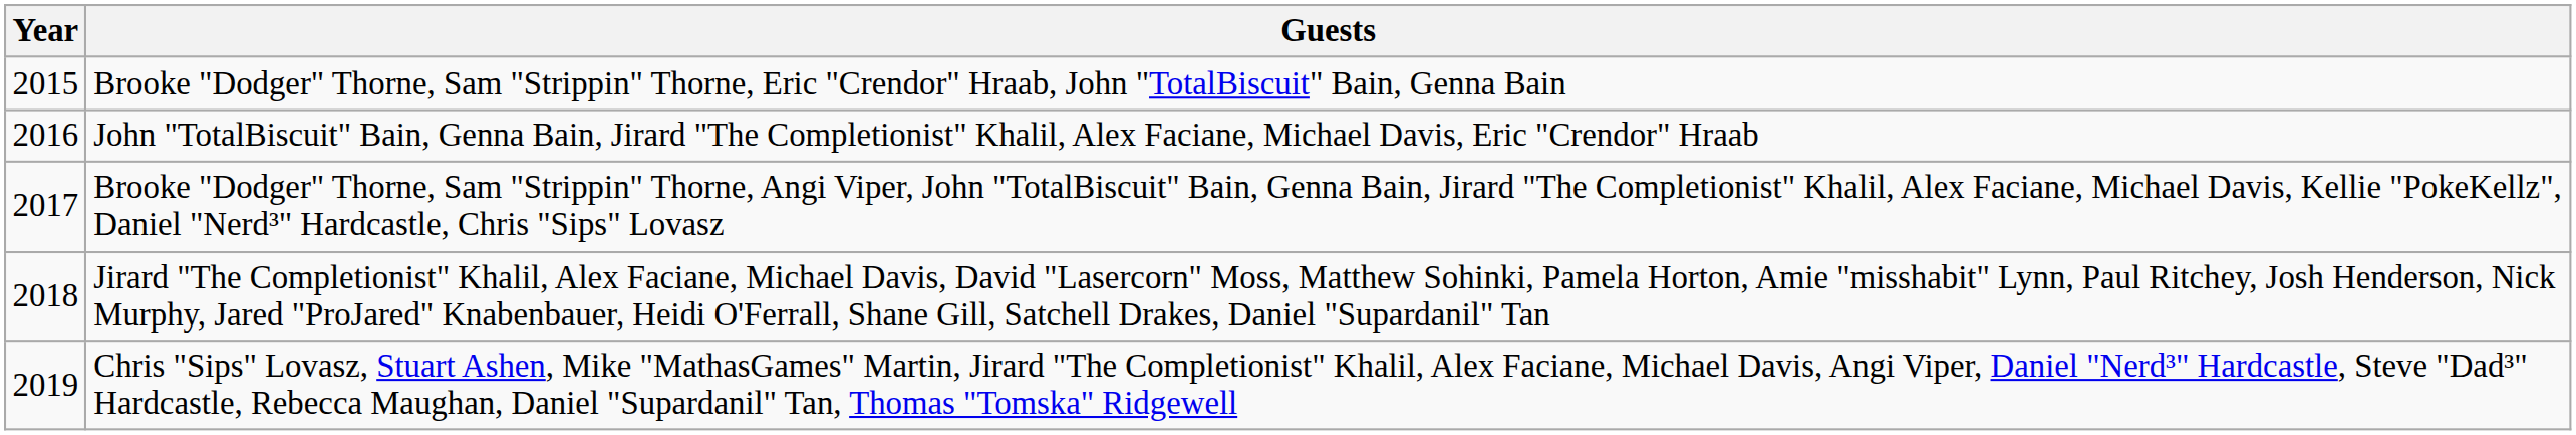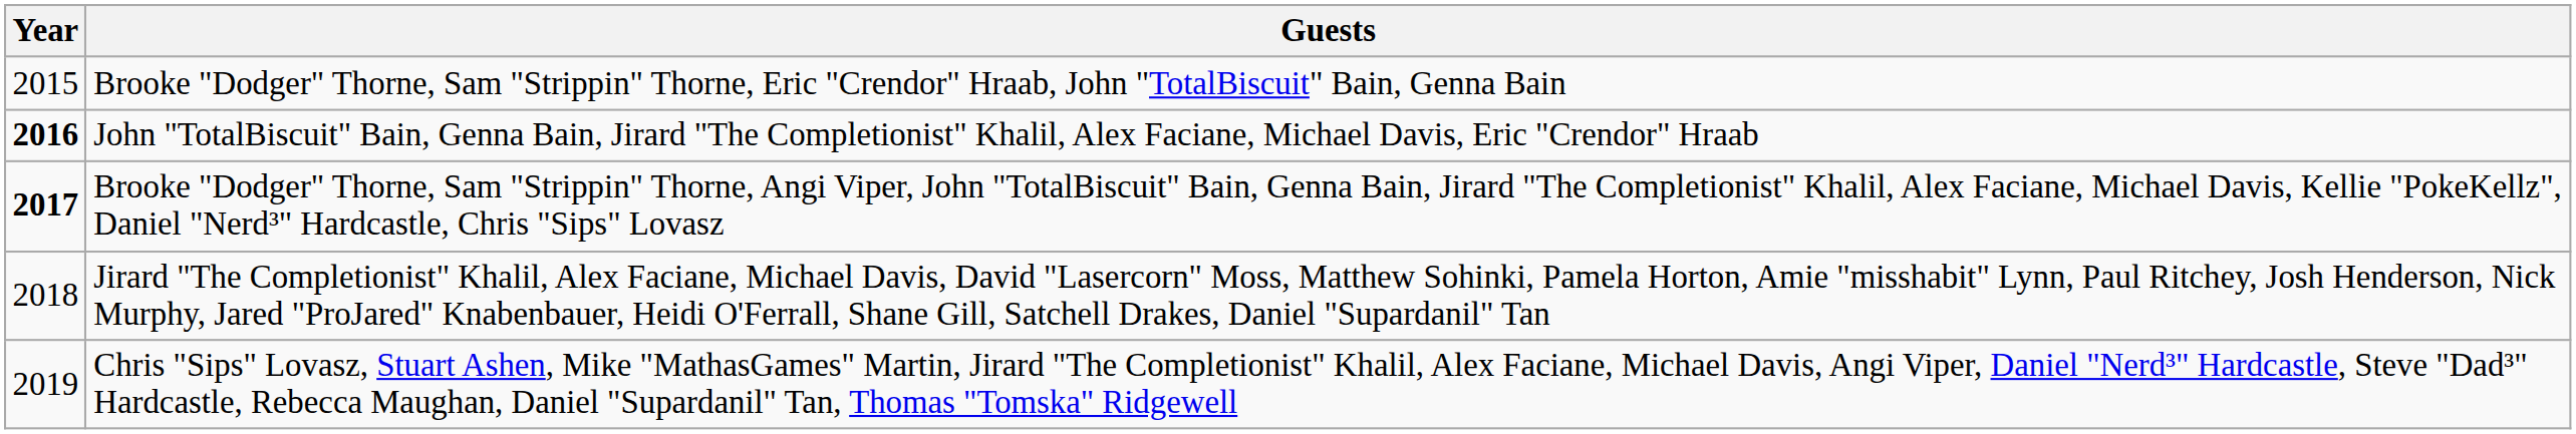row 3 | Year: normal -> bold
row 4 | Year: normal -> bold
